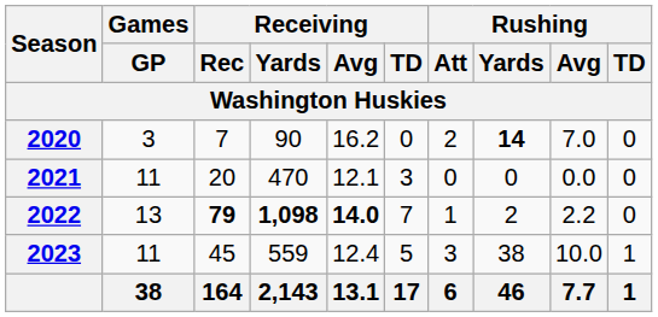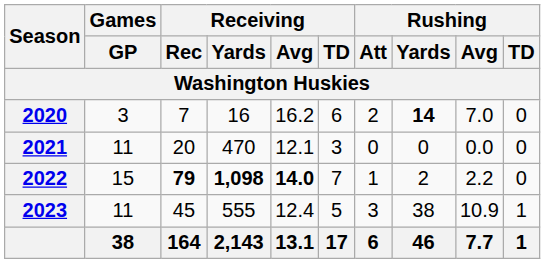2020 | Receiving / Yards: 90 -> 16
2020 | Receiving / TD: 0 -> 6
2022 | Games / GP: 13 -> 15
2023 | Receiving / Yards: 559 -> 555
2023 | Rushing / Avg: 10.0 -> 10.9
